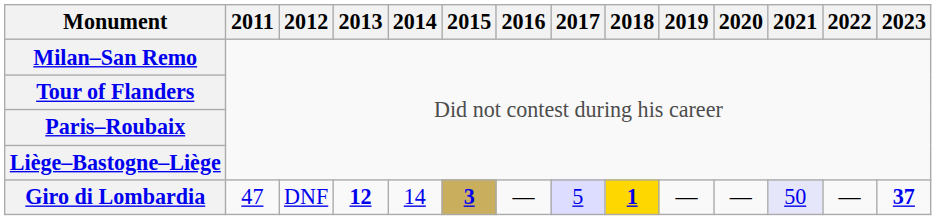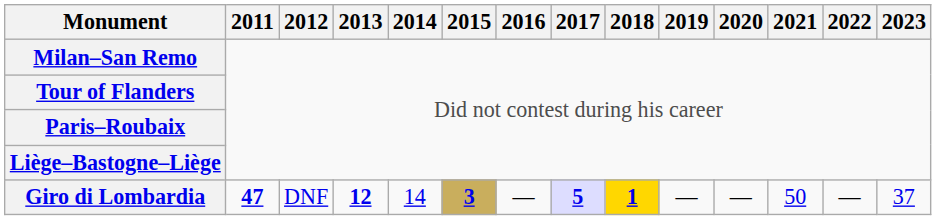Giro di Lombardia | 2011: normal -> bold
Giro di Lombardia | 2017: normal -> bold
Giro di Lombardia | 2021: lavender background -> no background
Giro di Lombardia | 2023: bold -> normal
